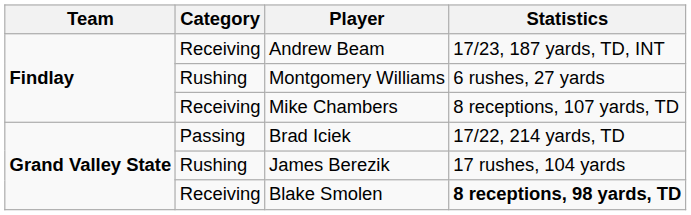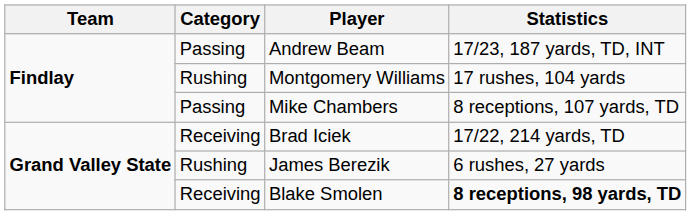Andrew Beam | Category: Receiving -> Passing
Montgomery Williams | Statistics: 6 rushes, 27 yards -> 17 rushes, 104 yards
Mike Chambers | Category: Receiving -> Passing
Brad Iciek | Category: Passing -> Receiving
James Berezik | Statistics: 17 rushes, 104 yards -> 6 rushes, 27 yards
